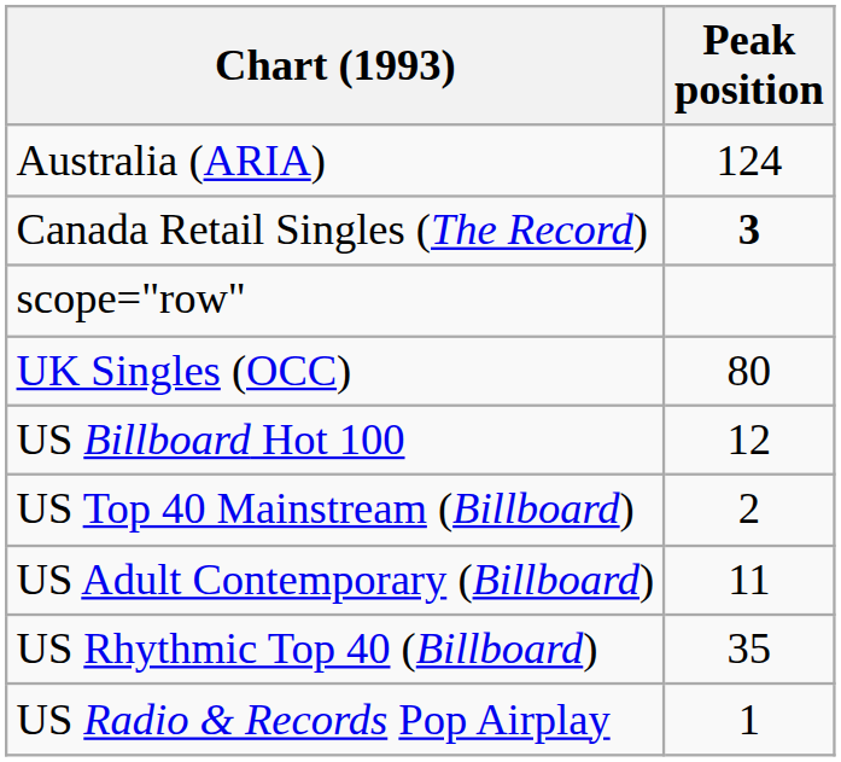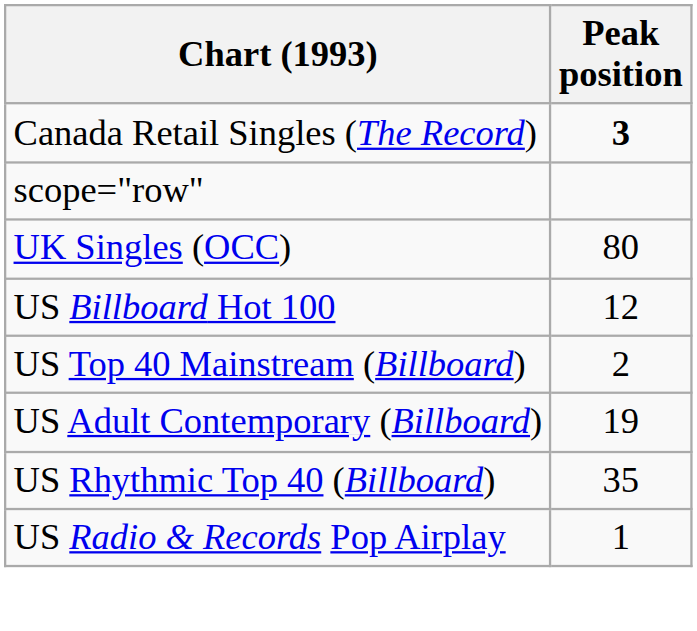- row: Australia (ARIA) | 124
US Adult Contemporary (Billboard) | Peak position: 11 -> 19
